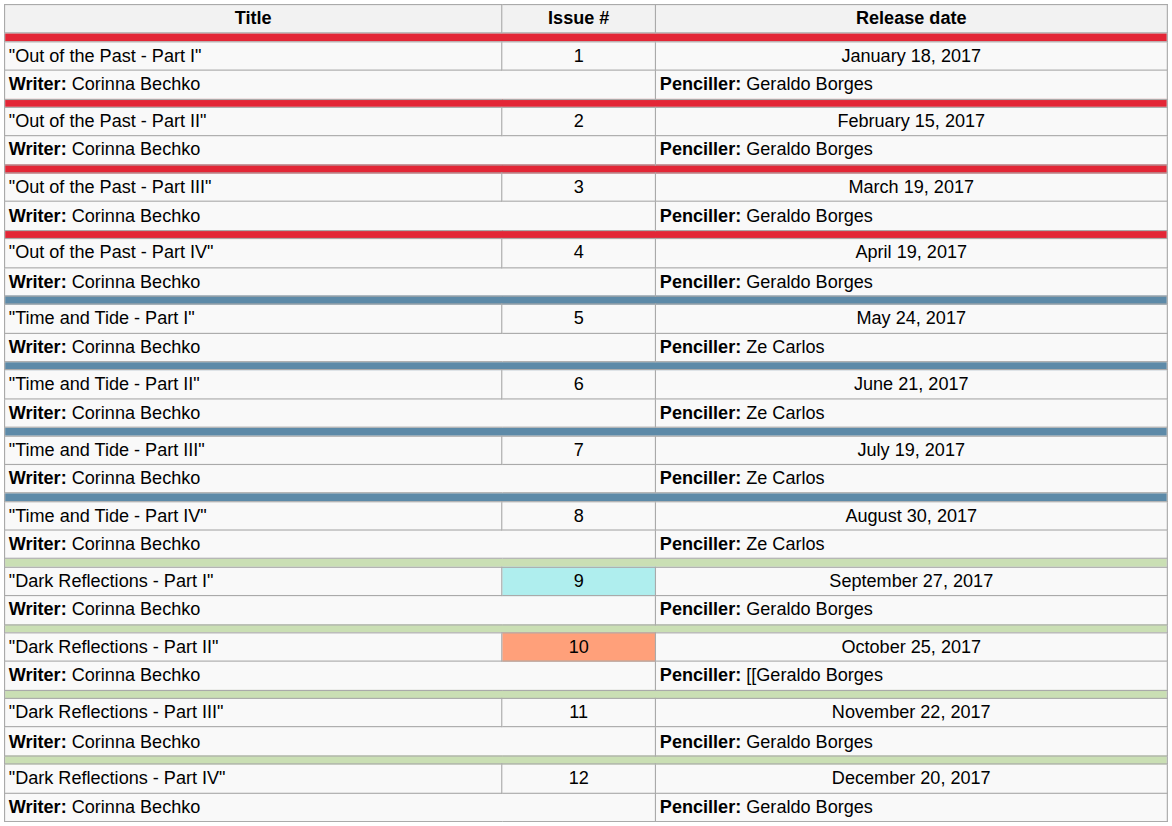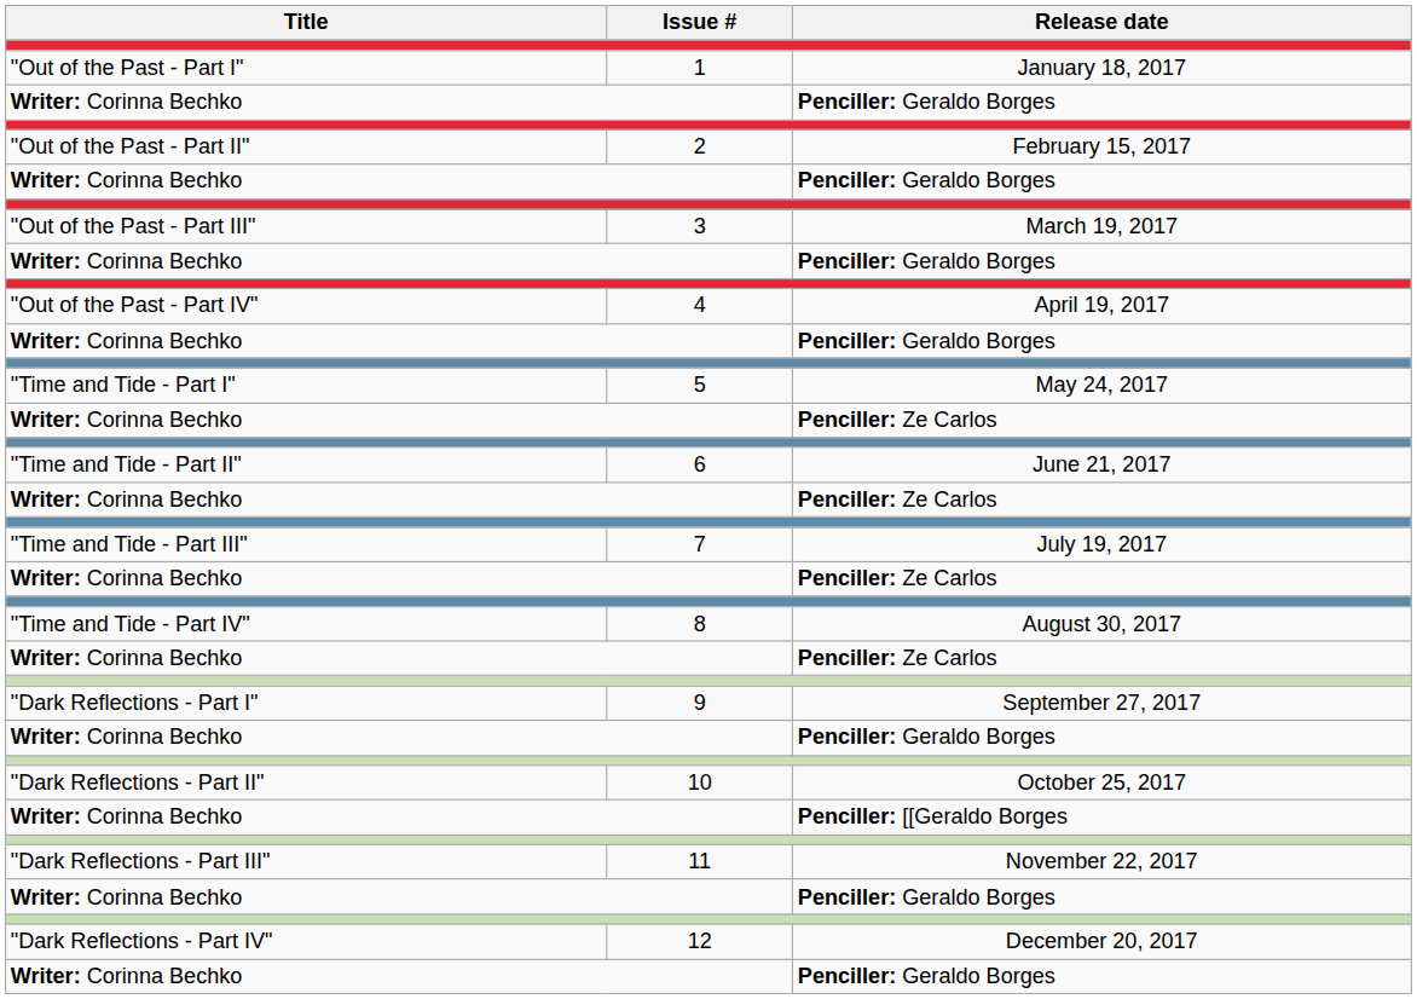September 27, 2017 | Issue #: paleturquoise background -> no background
October 25, 2017 | Issue #: lightsalmon background -> no background
